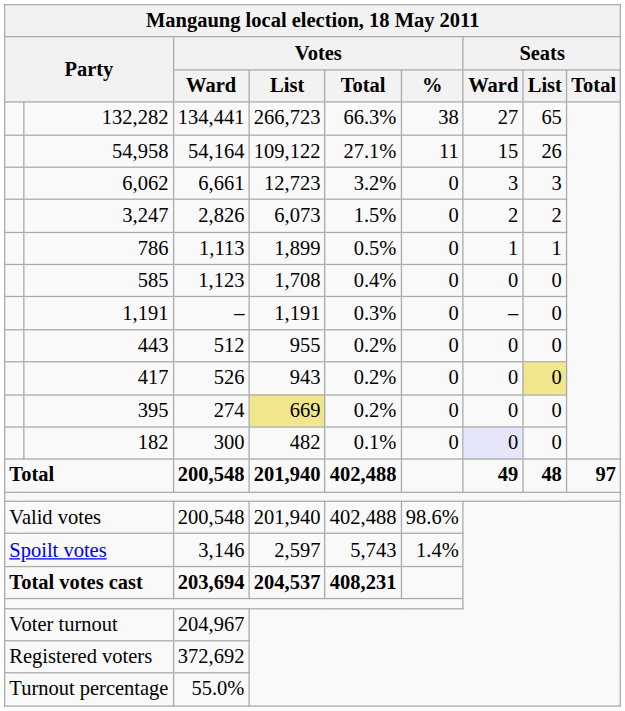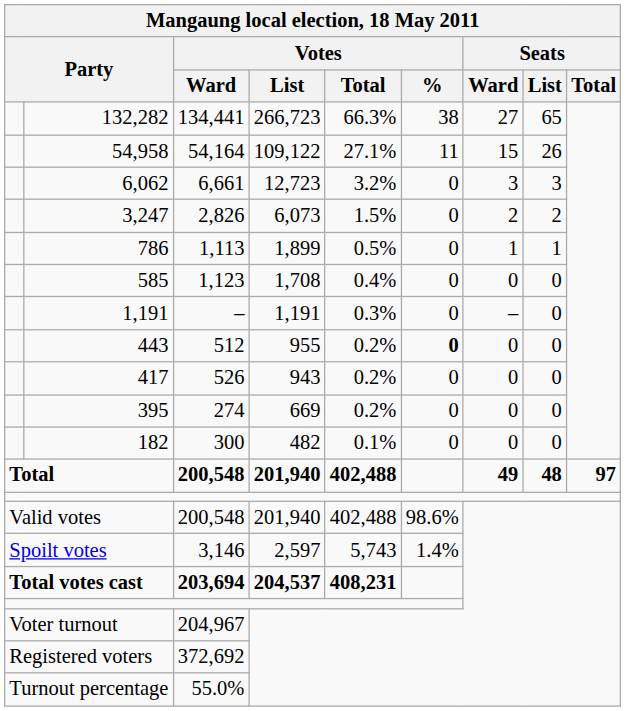443 | Votes / %: normal -> bold
417 | Seats / List: khaki background -> no background
395 | Votes / List: khaki background -> no background
182 | Seats / Ward: lavender background -> no background
